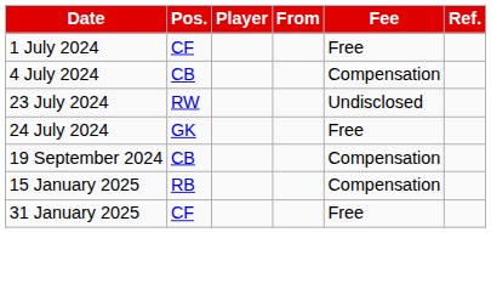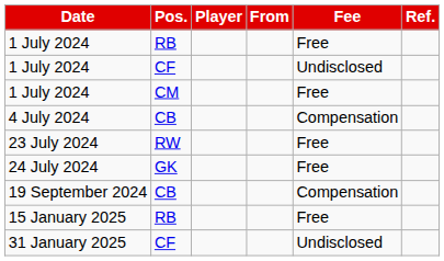+ row: 1 July 2024 | RB | Free
1 July 2024 / CF | Fee: Free -> Undisclosed
+ row: 1 July 2024 | CM | Free
23 July 2024 | Fee: Undisclosed -> Free
15 January 2025 | Fee: Compensation -> Free
31 January 2025 | Fee: Free -> Undisclosed
